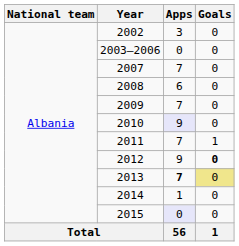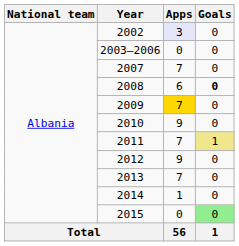2002 | Apps: no background -> lavender background
2008 | Goals: normal -> bold
2009 | Apps: no background -> gold background
2010 | Apps: lavender background -> no background
2011 | Goals: no background -> khaki background
2012 | Goals: bold -> normal
2013 | Apps: bold -> normal
2013 | Goals: khaki background -> no background
2015 | Apps: lavender background -> no background
2015 | Goals: no background -> lightgreen background
